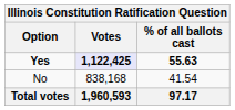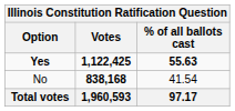Yes | Votes: lavender background -> no background
No | Votes: normal -> bold
